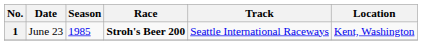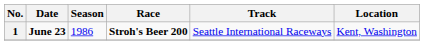1 | Date: normal -> bold
1 | Season: 1985 -> 1986
